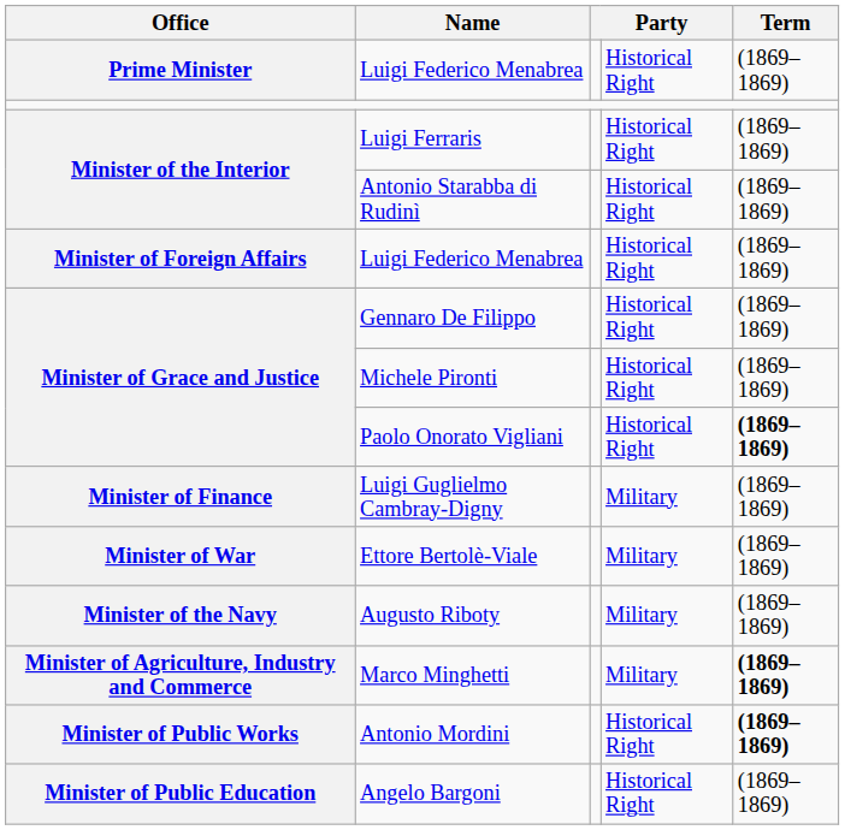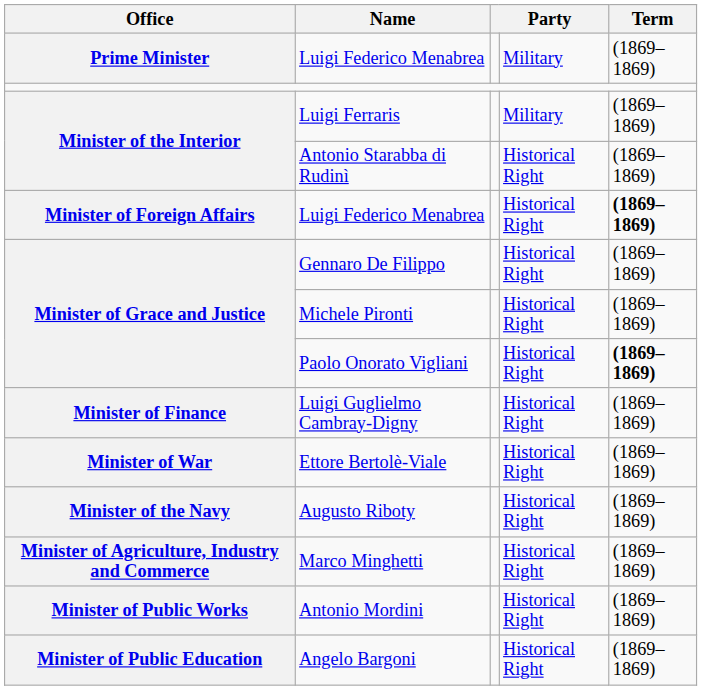Prime Minister / Luigi Federico Menabrea | column 4: Historical Right -> Military
Luigi Ferraris | column 4: Historical Right -> Military
Minister of Foreign Affairs / Luigi Federico Menabrea | Term: normal -> bold
Luigi Guglielmo Cambray-Digny | column 4: Military -> Historical Right
Ettore Bertolè-Viale | column 4: Military -> Historical Right
Augusto Riboty | column 4: Military -> Historical Right
Marco Minghetti | column 4: Military -> Historical Right
Marco Minghetti | Term: bold -> normal
Antonio Mordini | Term: bold -> normal
